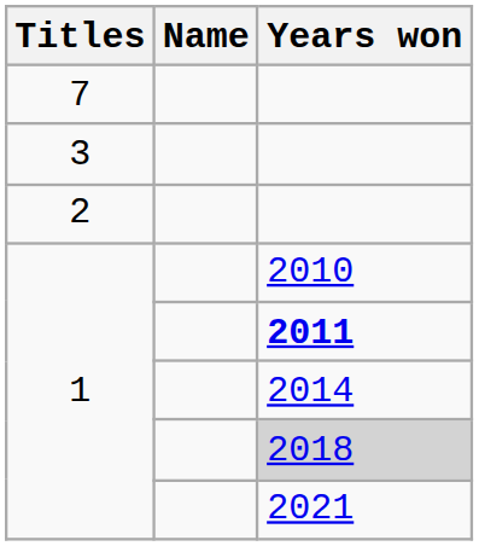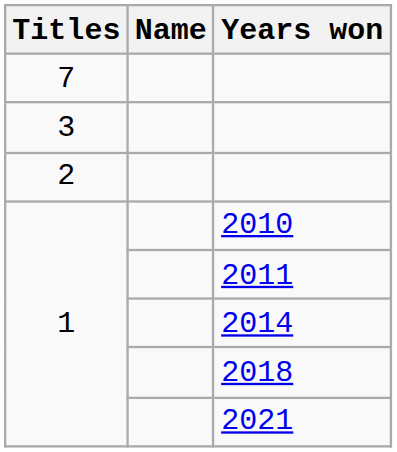2011 | Years won: bold -> normal
2018 | Years won: lightgrey background -> no background
